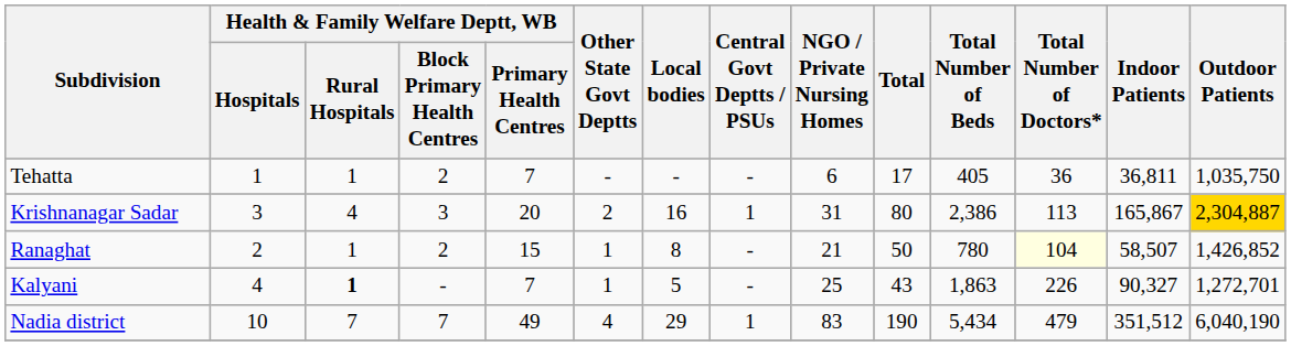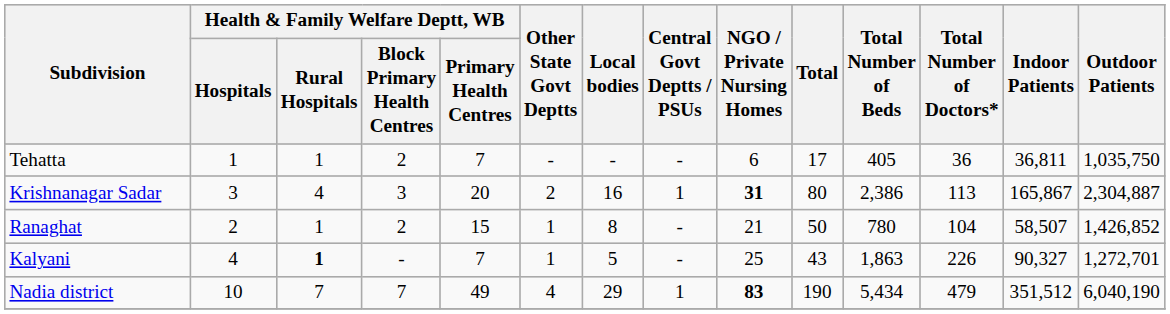Krishnanagar Sadar | NGO / Private Nursing Homes: normal -> bold
Krishnanagar Sadar | Outdoor Patients: gold background -> no background
Ranaghat | Total Number of Doctors*: lightyellow background -> no background
Nadia district | NGO / Private Nursing Homes: normal -> bold
